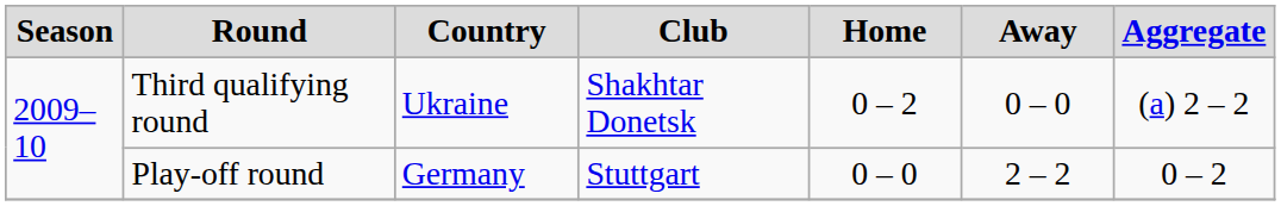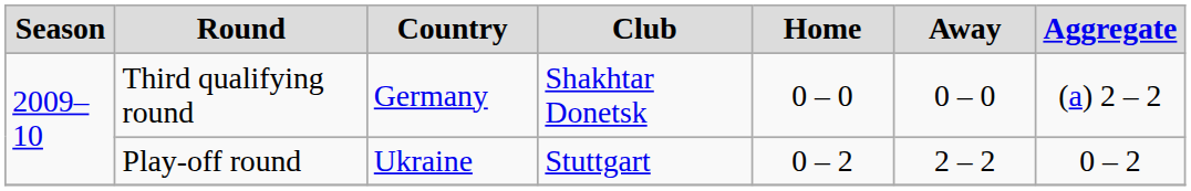Third qualifying round | Country: Ukraine -> Germany
Third qualifying round | Home: 0 – 2 -> 0 – 0
Play-off round | Country: Germany -> Ukraine
Play-off round | Home: 0 – 0 -> 0 – 2
